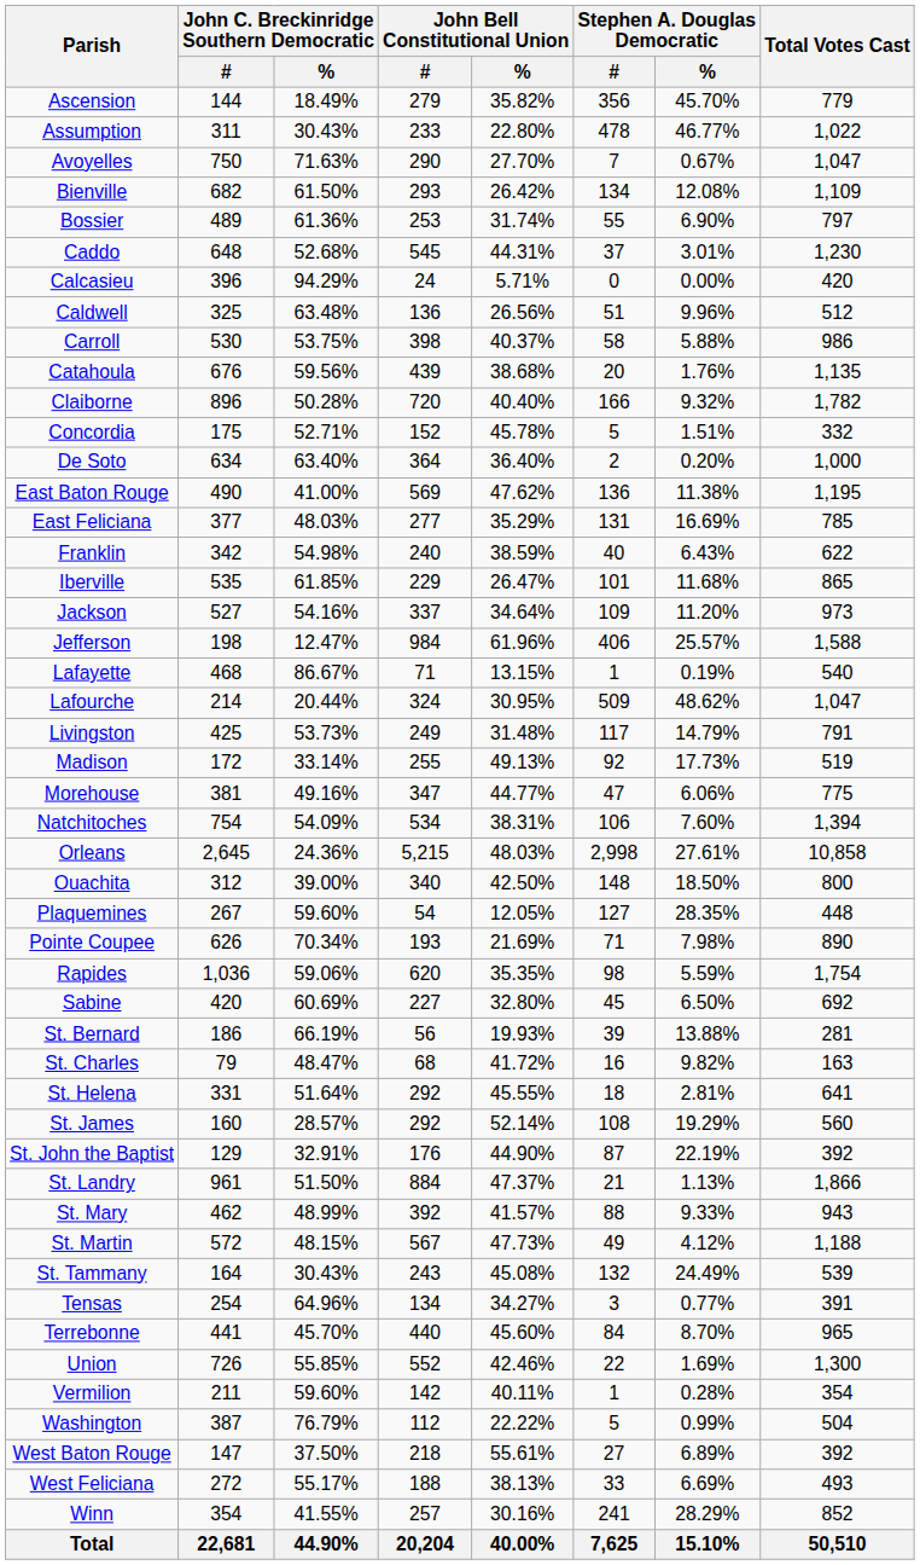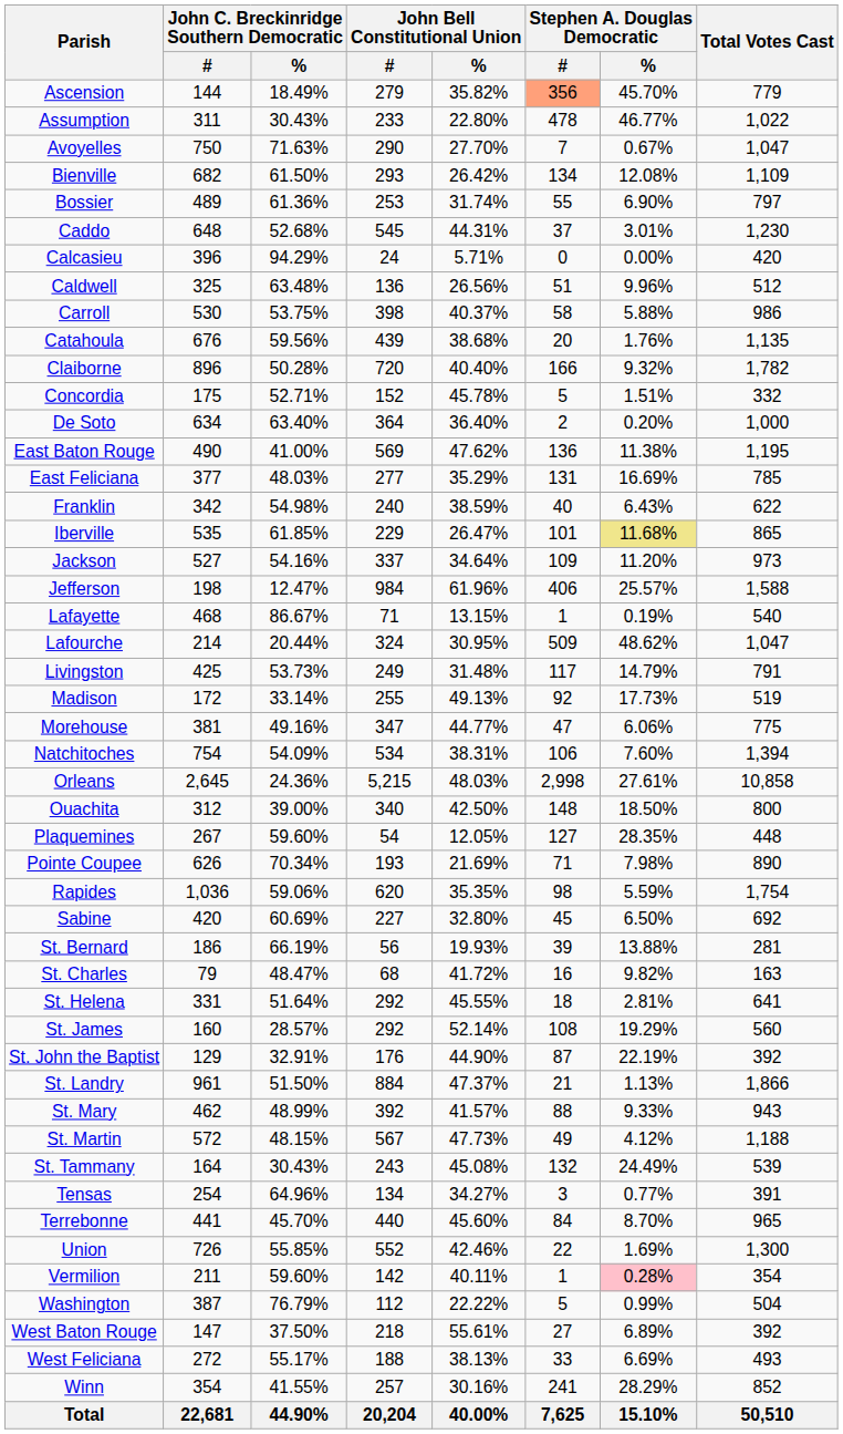Ascension | Stephen A. Douglas Democratic / #: no background -> lightsalmon background
Iberville | Stephen A. Douglas Democratic / %: no background -> khaki background
Vermilion | Stephen A. Douglas Democratic / %: no background -> pink background
